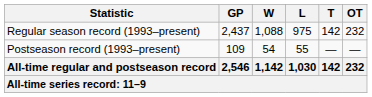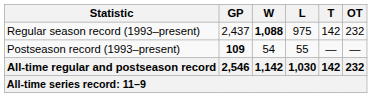Regular season record (1993–present) | W: normal -> bold
Postseason record (1993–present) | GP: normal -> bold
